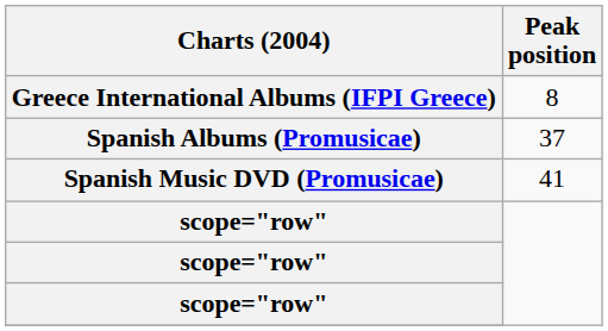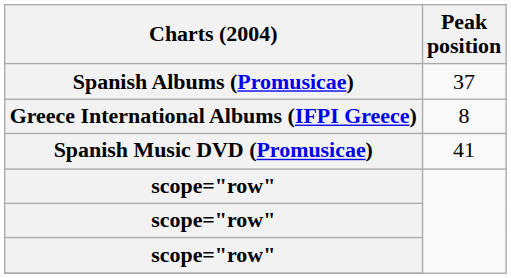rows swapped: Greece International Albums (IFPI Greece) <-> Spanish Albums (Promusicae)
